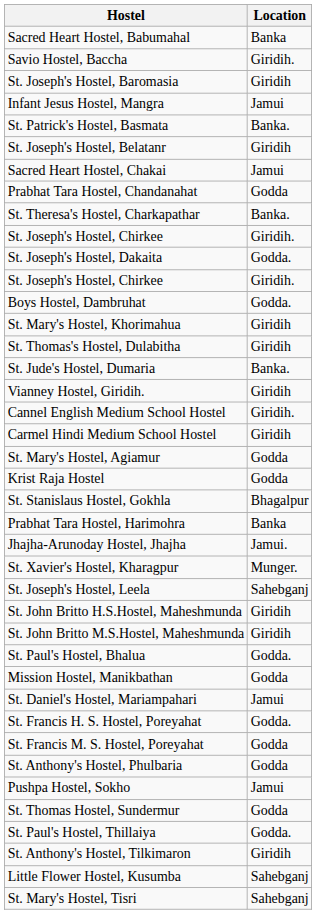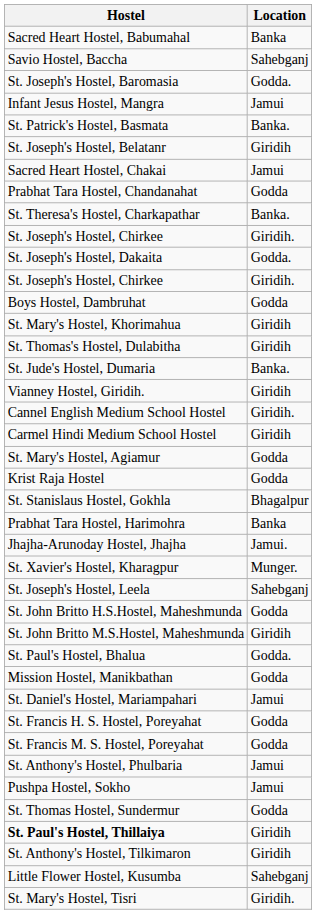row 3 | Location: Giridih. -> Sahebganj
row 4 | Location: Giridih -> Godda.
row 14 | Location: Godda. -> Godda
row 28 | Location: Giridih -> Godda
row 33 | Location: Godda. -> Godda
row 35 | Location: Godda -> Jamui
row 38 | Hostel: normal -> bold
row 38 | Location: Godda. -> Giridih
row 41 | Location: Sahebganj -> Giridih.
